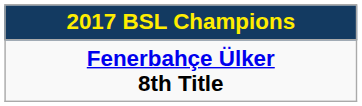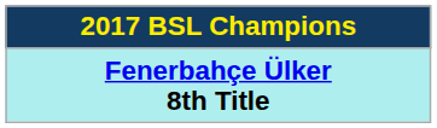row 2 | column 1: no background -> paleturquoise background
